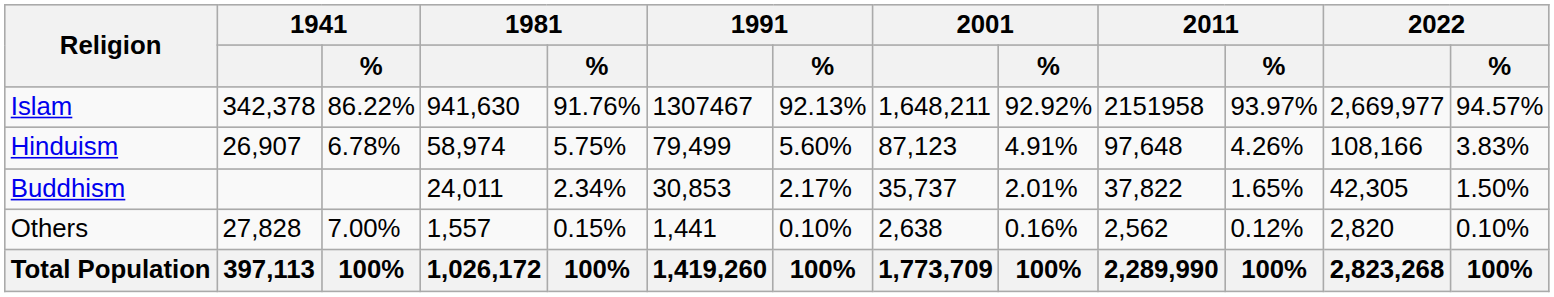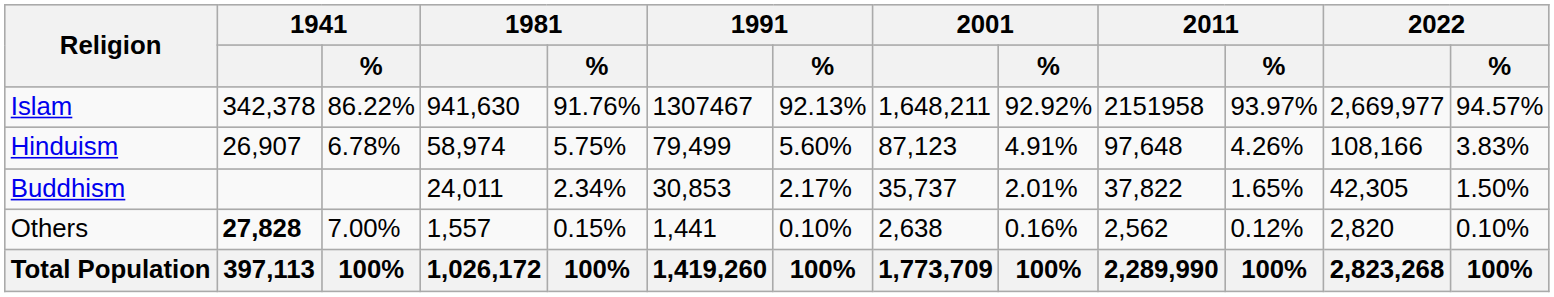Others | 1941: normal -> bold
